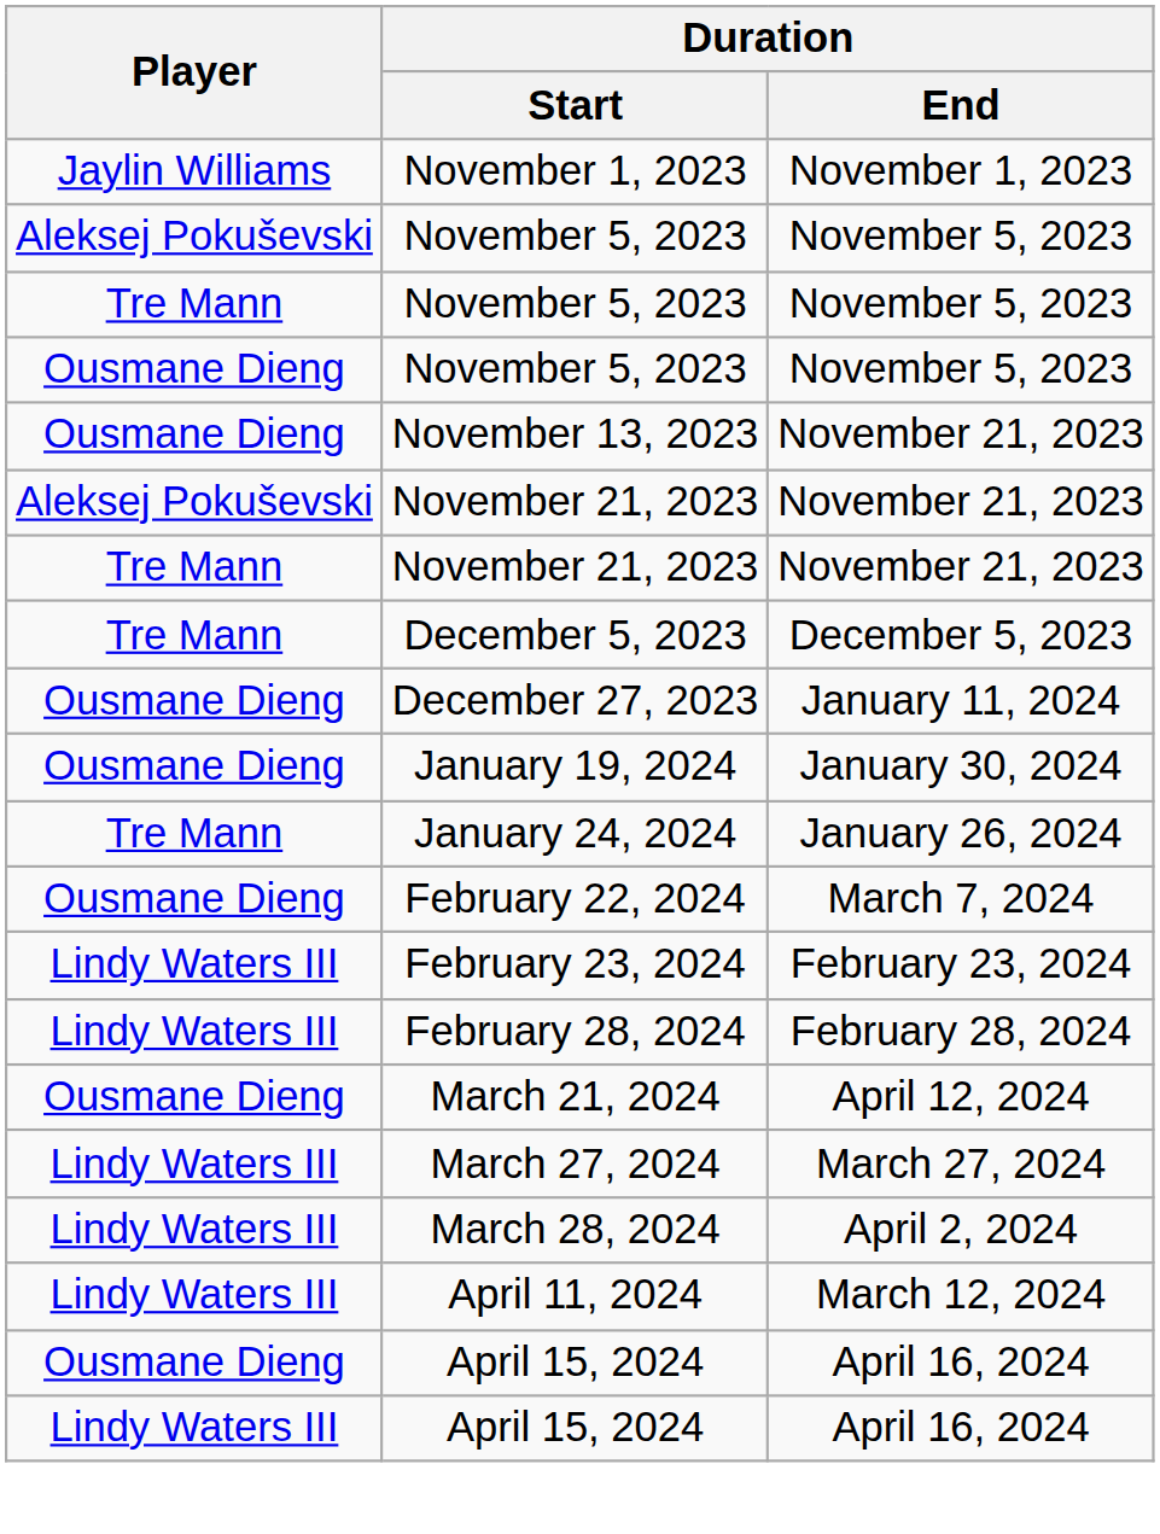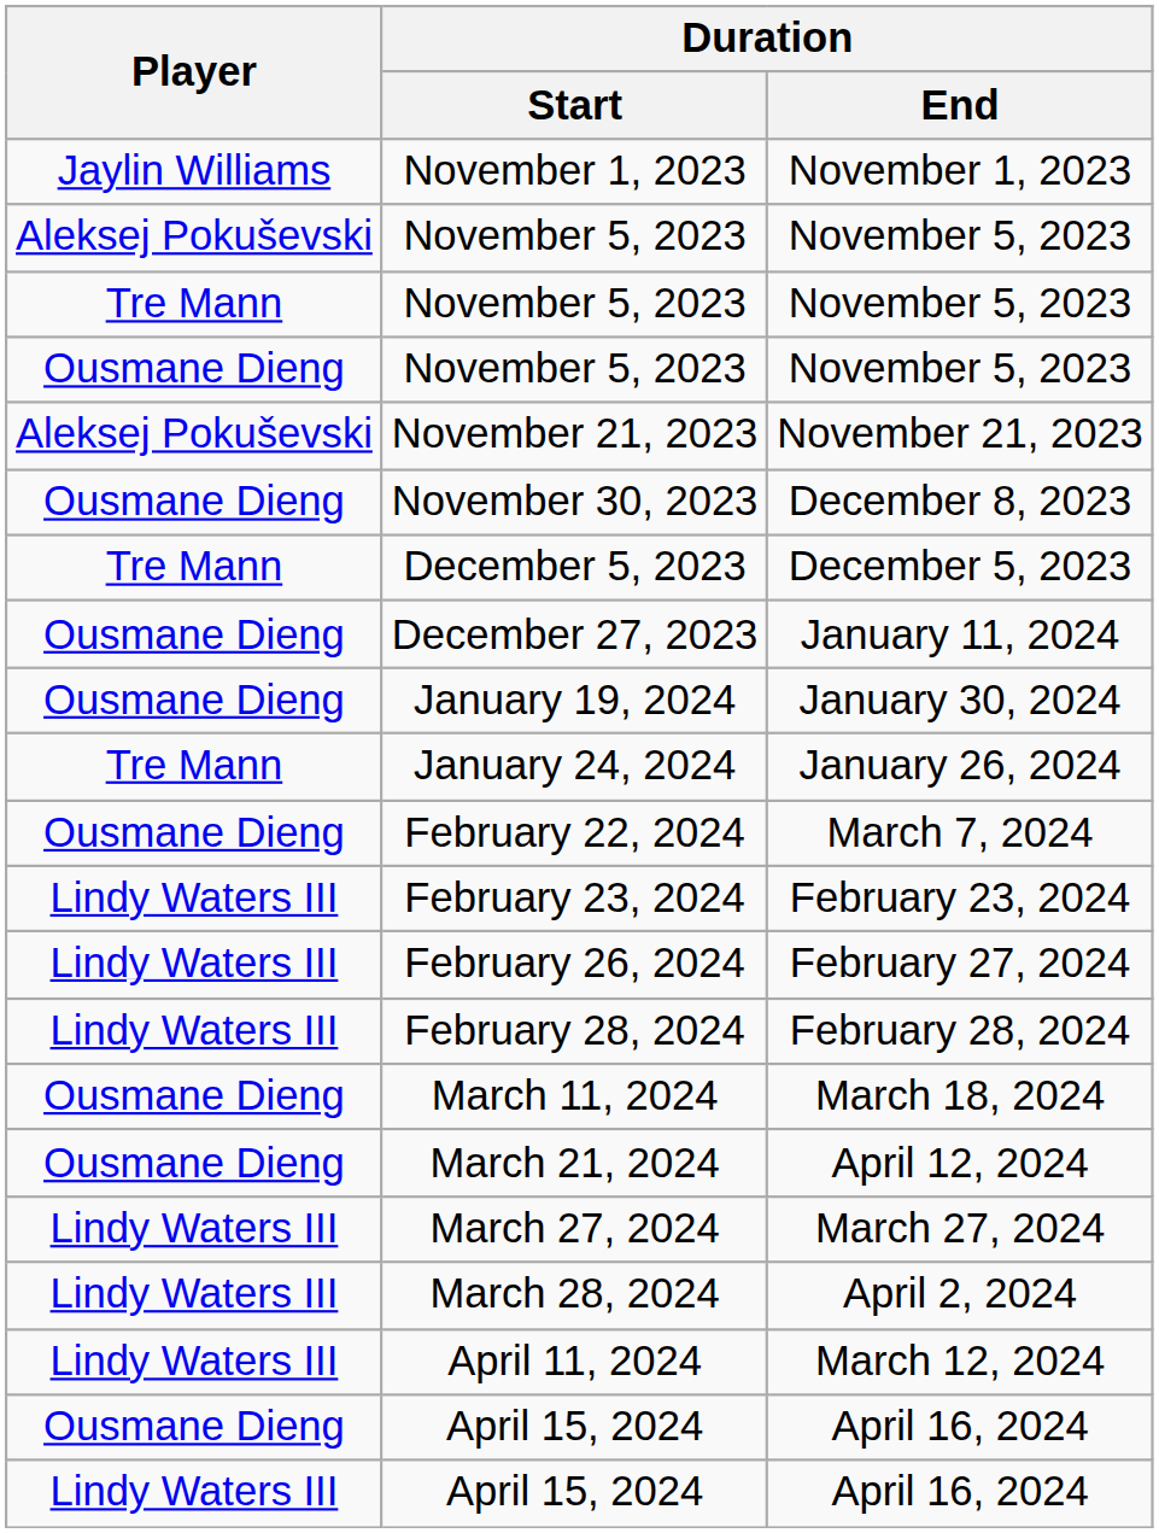- row: Ousmane Dieng | November 13, 2023 | November 21, 2023
- row: Tre Mann | November 21, 2023 | November 21, 2023
+ row: Ousmane Dieng | November 30, 2023 | December 8, 2023
+ row: Lindy Waters III | February 26, 2024 | February 27, 2024
+ row: Ousmane Dieng | March 11, 2024 | March 18, 2024
